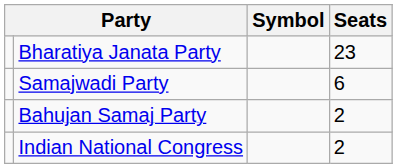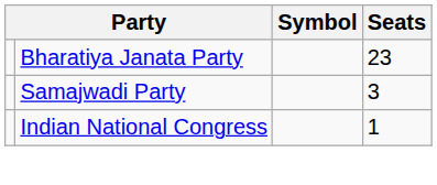Samajwadi Party | Seats: 6 -> 3
- row: Bahujan Samaj Party | 2
Indian National Congress | Seats: 2 -> 1
